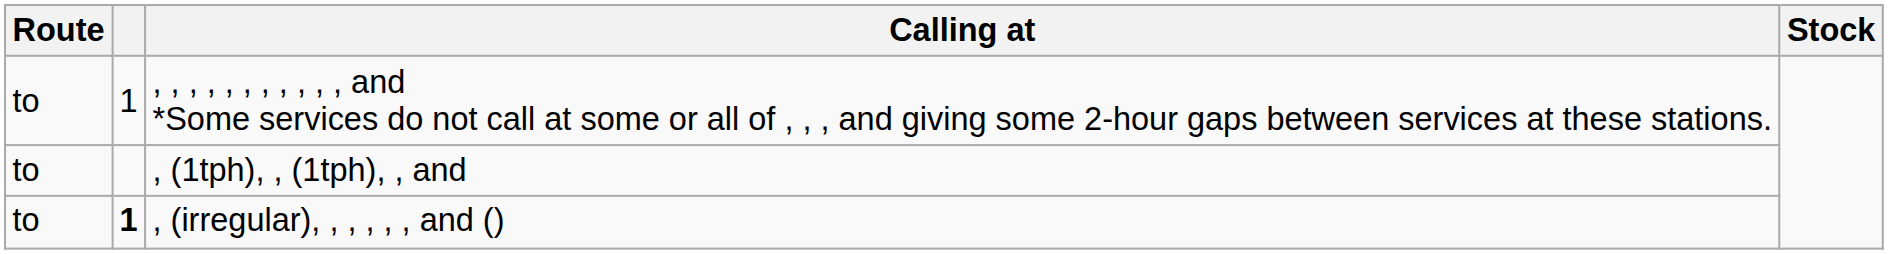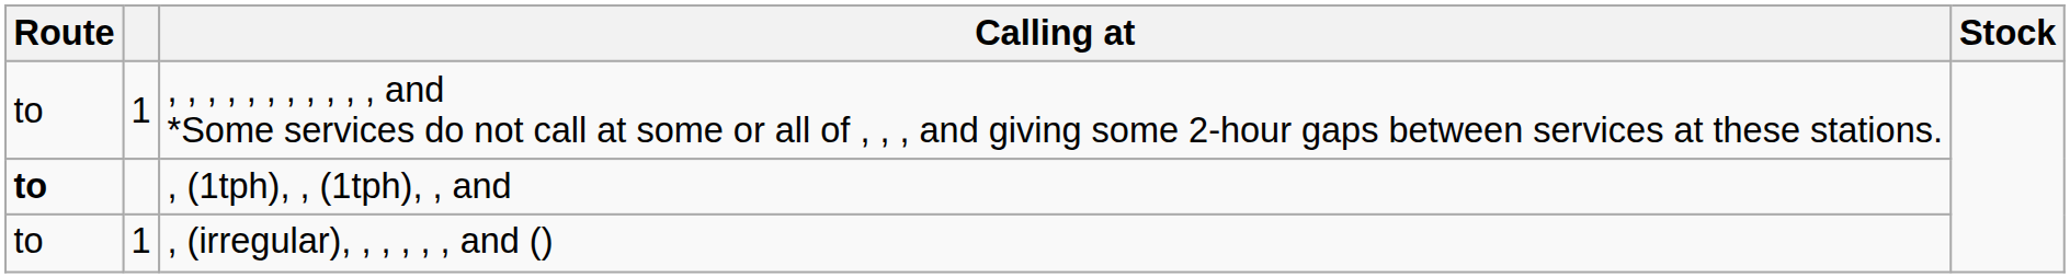, (1tph), , (1tph), , and | Route: normal -> bold
, (irregular), , , , , , and () | column 2: bold -> normal
